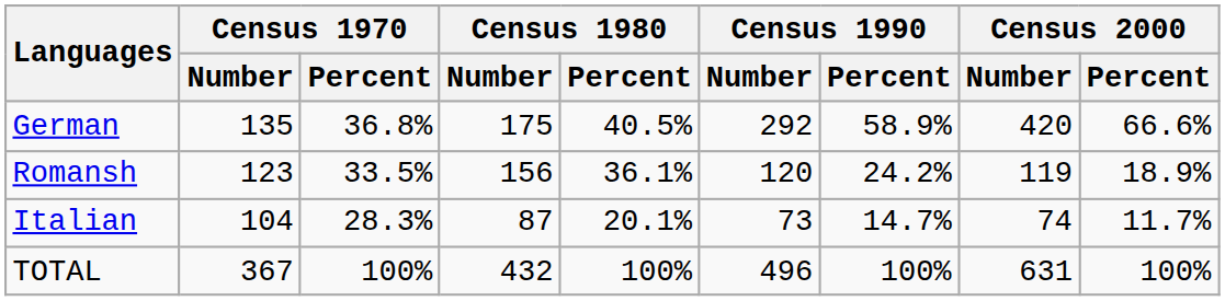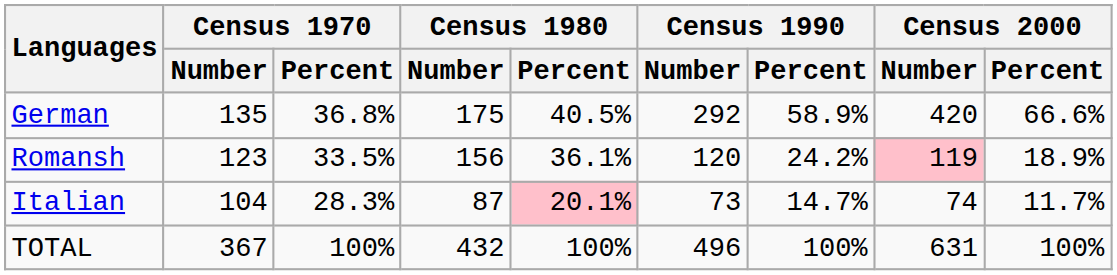Romansh | Census 2000 / Number: no background -> pink background
Italian | Census 1980 / Percent: no background -> pink background
